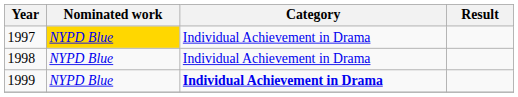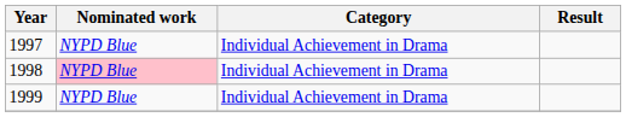1997 | Nominated work: gold background -> no background
1998 | Nominated work: no background -> pink background
1999 | Category: bold -> normal
